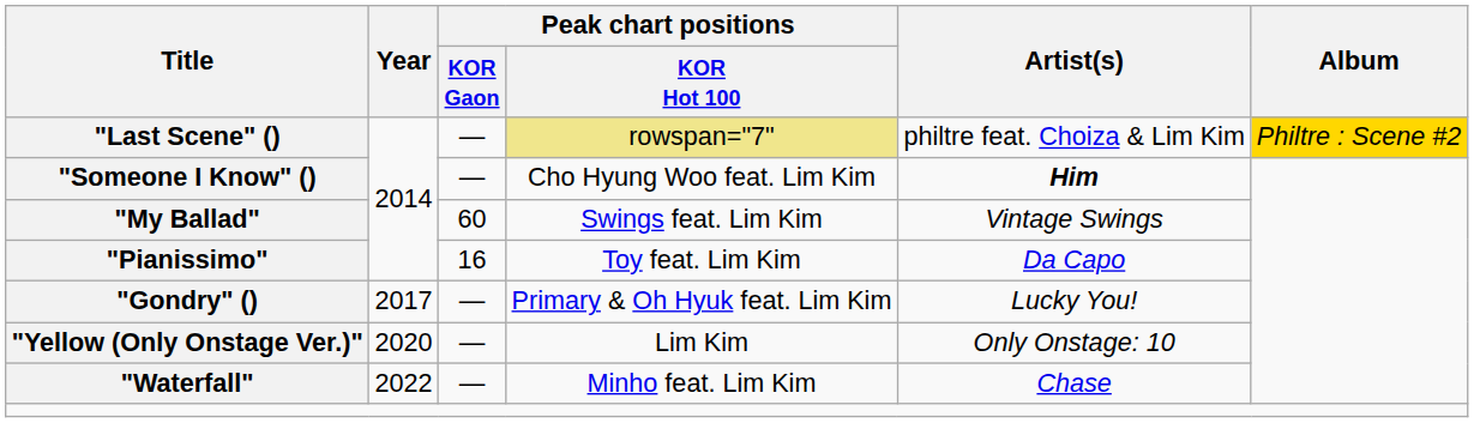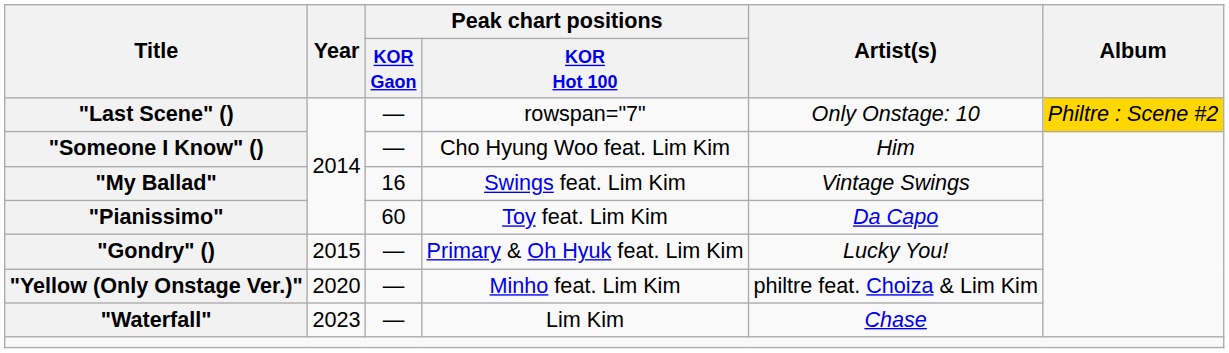"Last Scene" () | Peak chart positions / KOR Hot 100: khaki background -> no background
"Last Scene" () | Artist(s): philtre feat. Choiza & Lim Kim -> Only Onstage: 10
"Someone I Know" () | Artist(s): bold -> normal
"My Ballad" | Peak chart positions / KOR Gaon: 60 -> 16
"Pianissimo" | Peak chart positions / KOR Gaon: 16 -> 60
"Gondry" () | Year: 2017 -> 2015
"Yellow (Only Onstage Ver.)" | Peak chart positions / KOR Hot 100: Lim Kim -> Minho feat. Lim Kim
"Yellow (Only Onstage Ver.)" | Artist(s): Only Onstage: 10 -> philtre feat. Choiza & Lim Kim
"Waterfall" | Year: 2022 -> 2023
"Waterfall" | Peak chart positions / KOR Hot 100: Minho feat. Lim Kim -> Lim Kim
